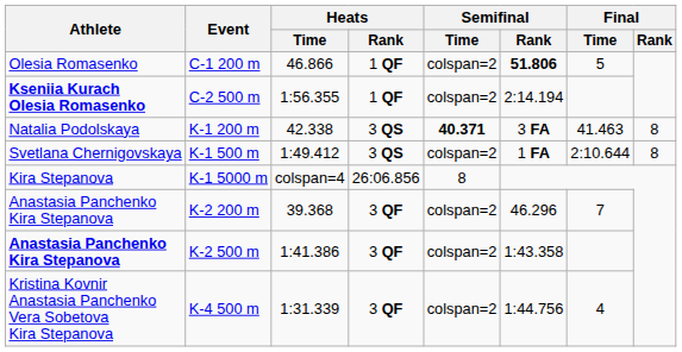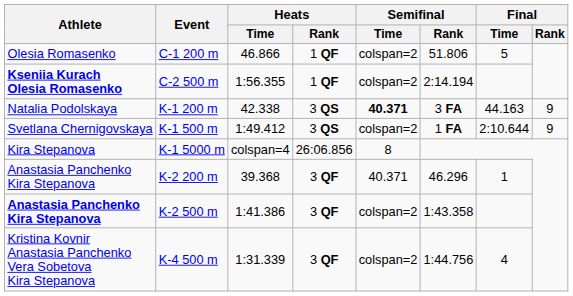C-1 200 m | Semifinal / Rank: bold -> normal
K-1 200 m | Final / Time: 41.463 -> 44.163
K-1 200 m | Final / Rank: 8 -> 9
K-1 500 m | Final / Rank: 8 -> 9
K-2 200 m | Semifinal / Time: colspan=2 -> 40.371
K-2 200 m | Final / Time: 7 -> 1
